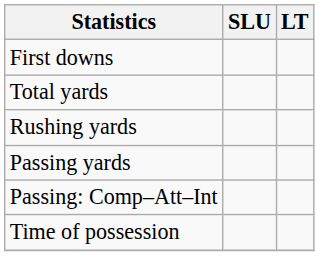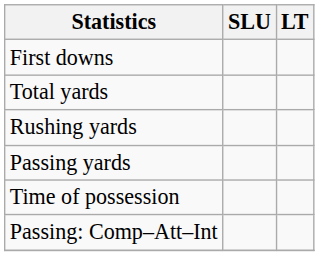rows swapped: Passing: Comp–Att–Int <-> Time of possession
